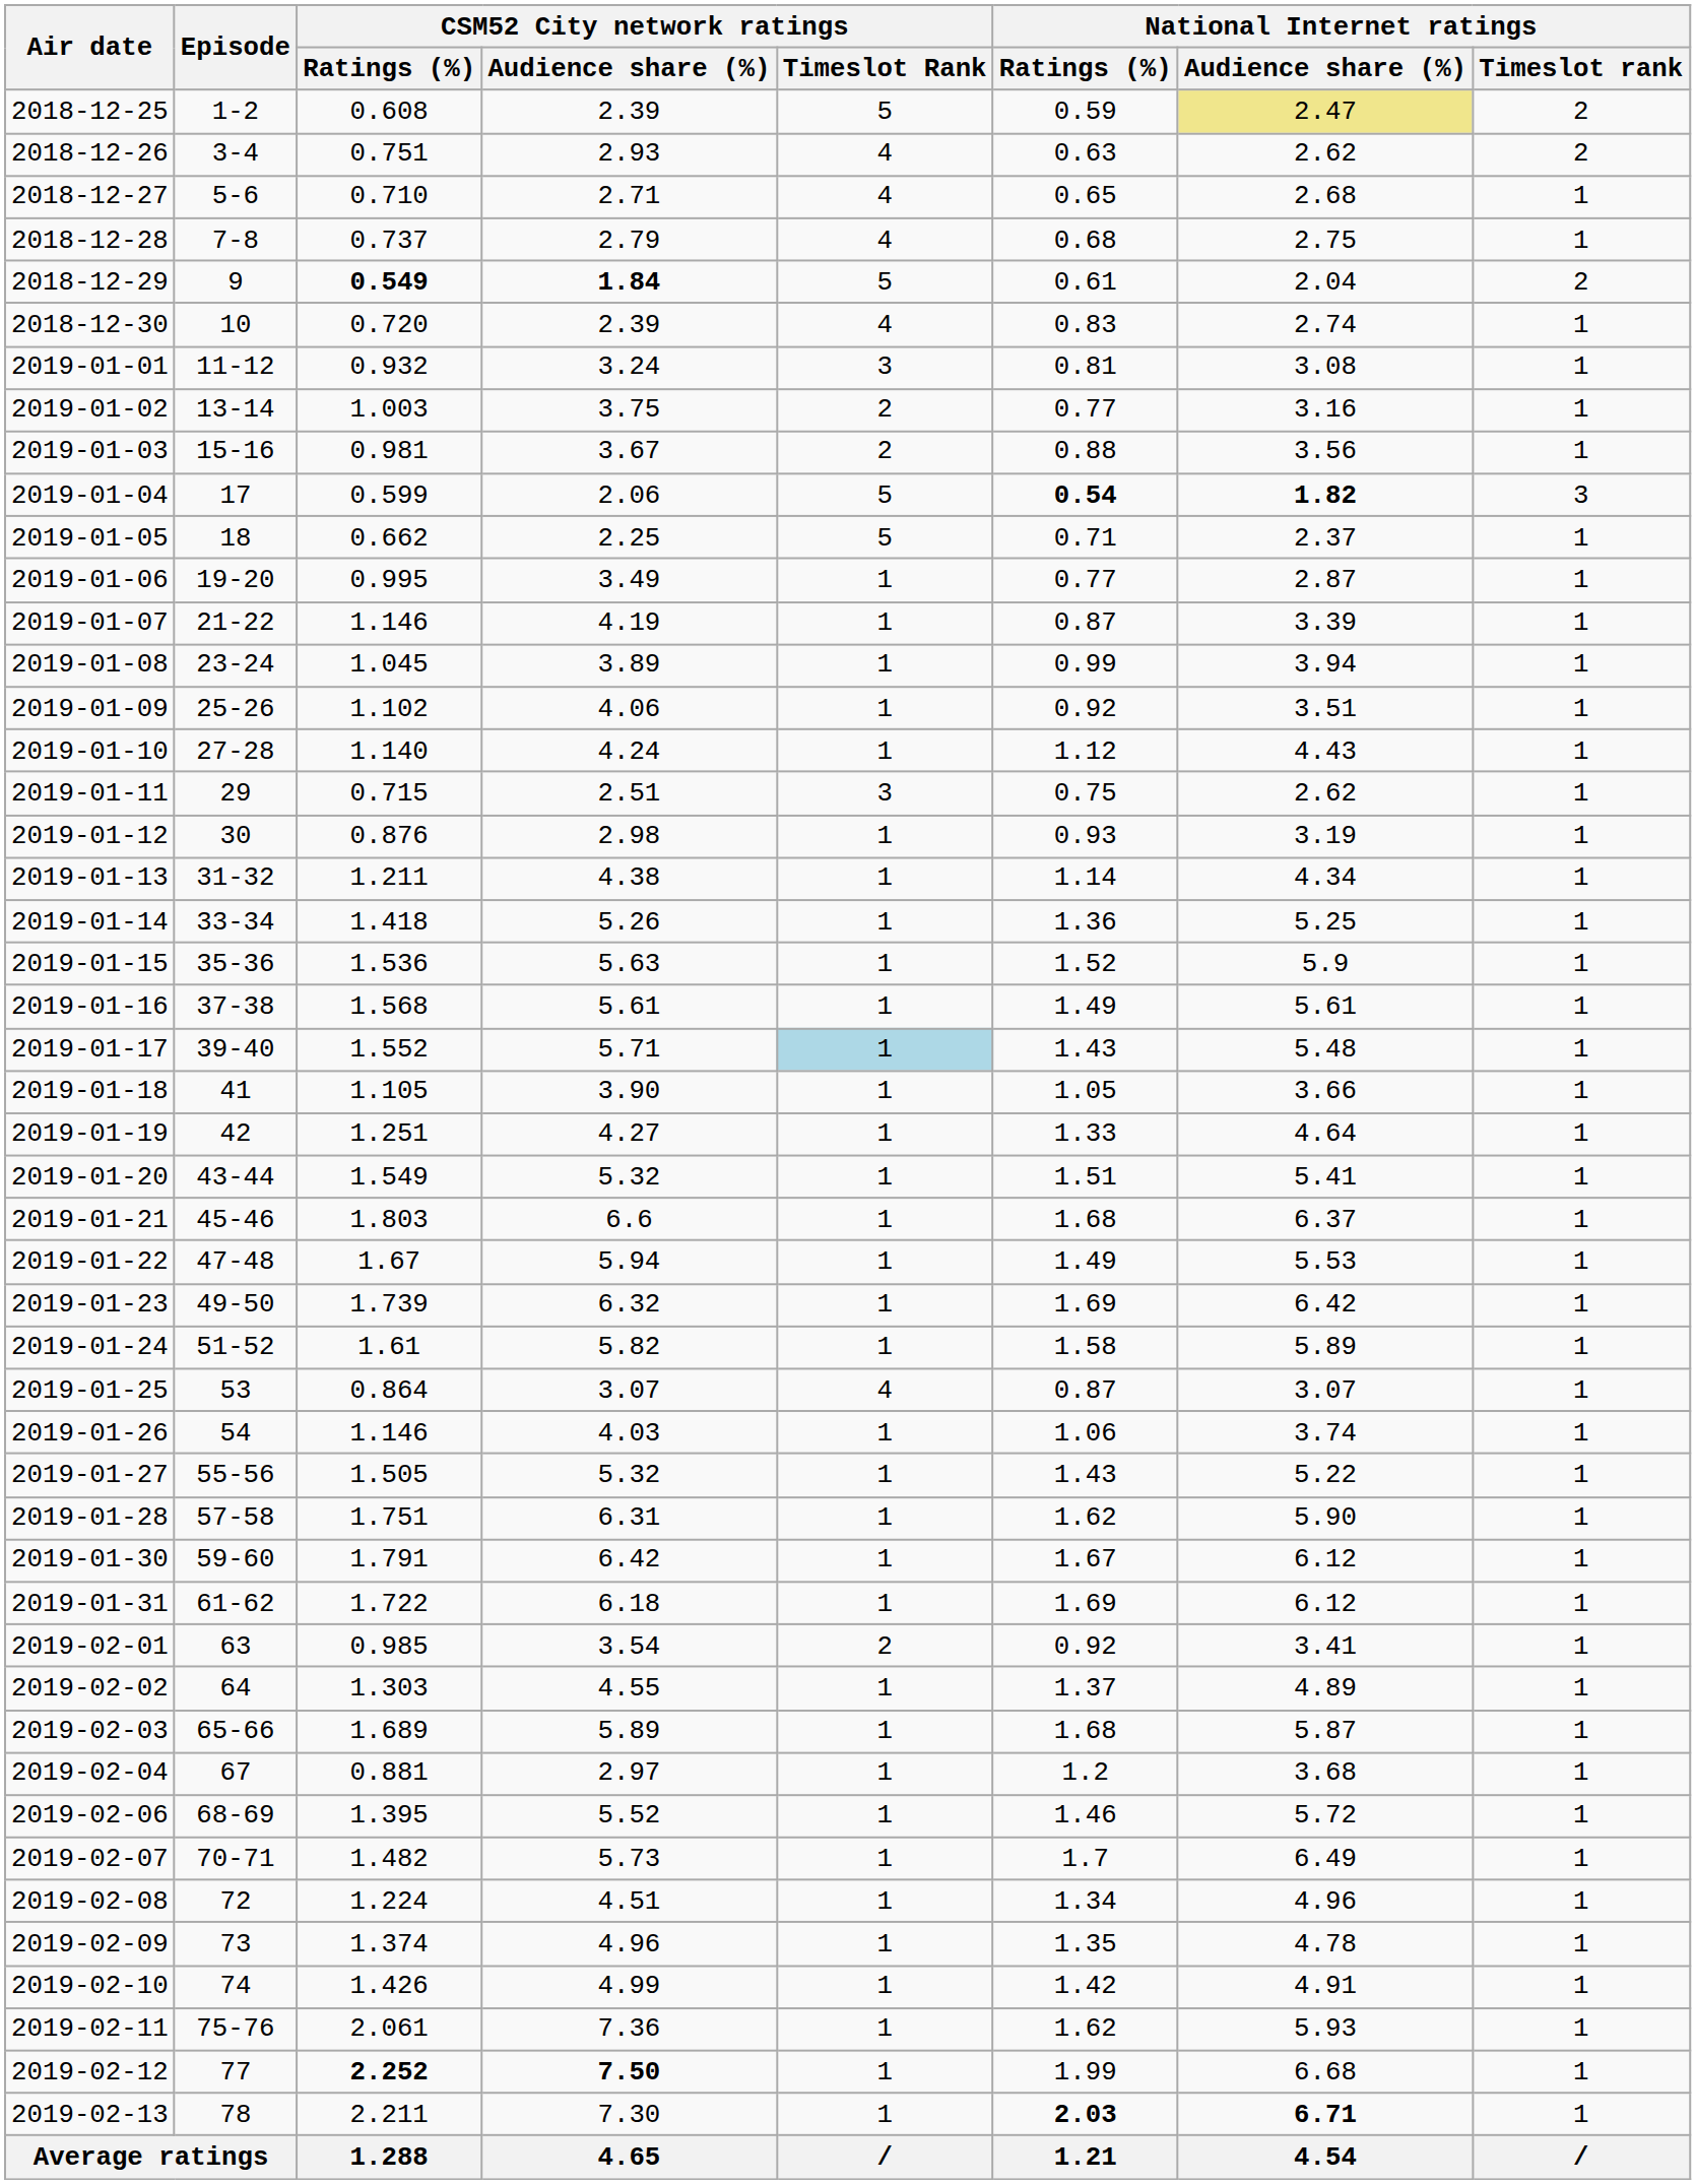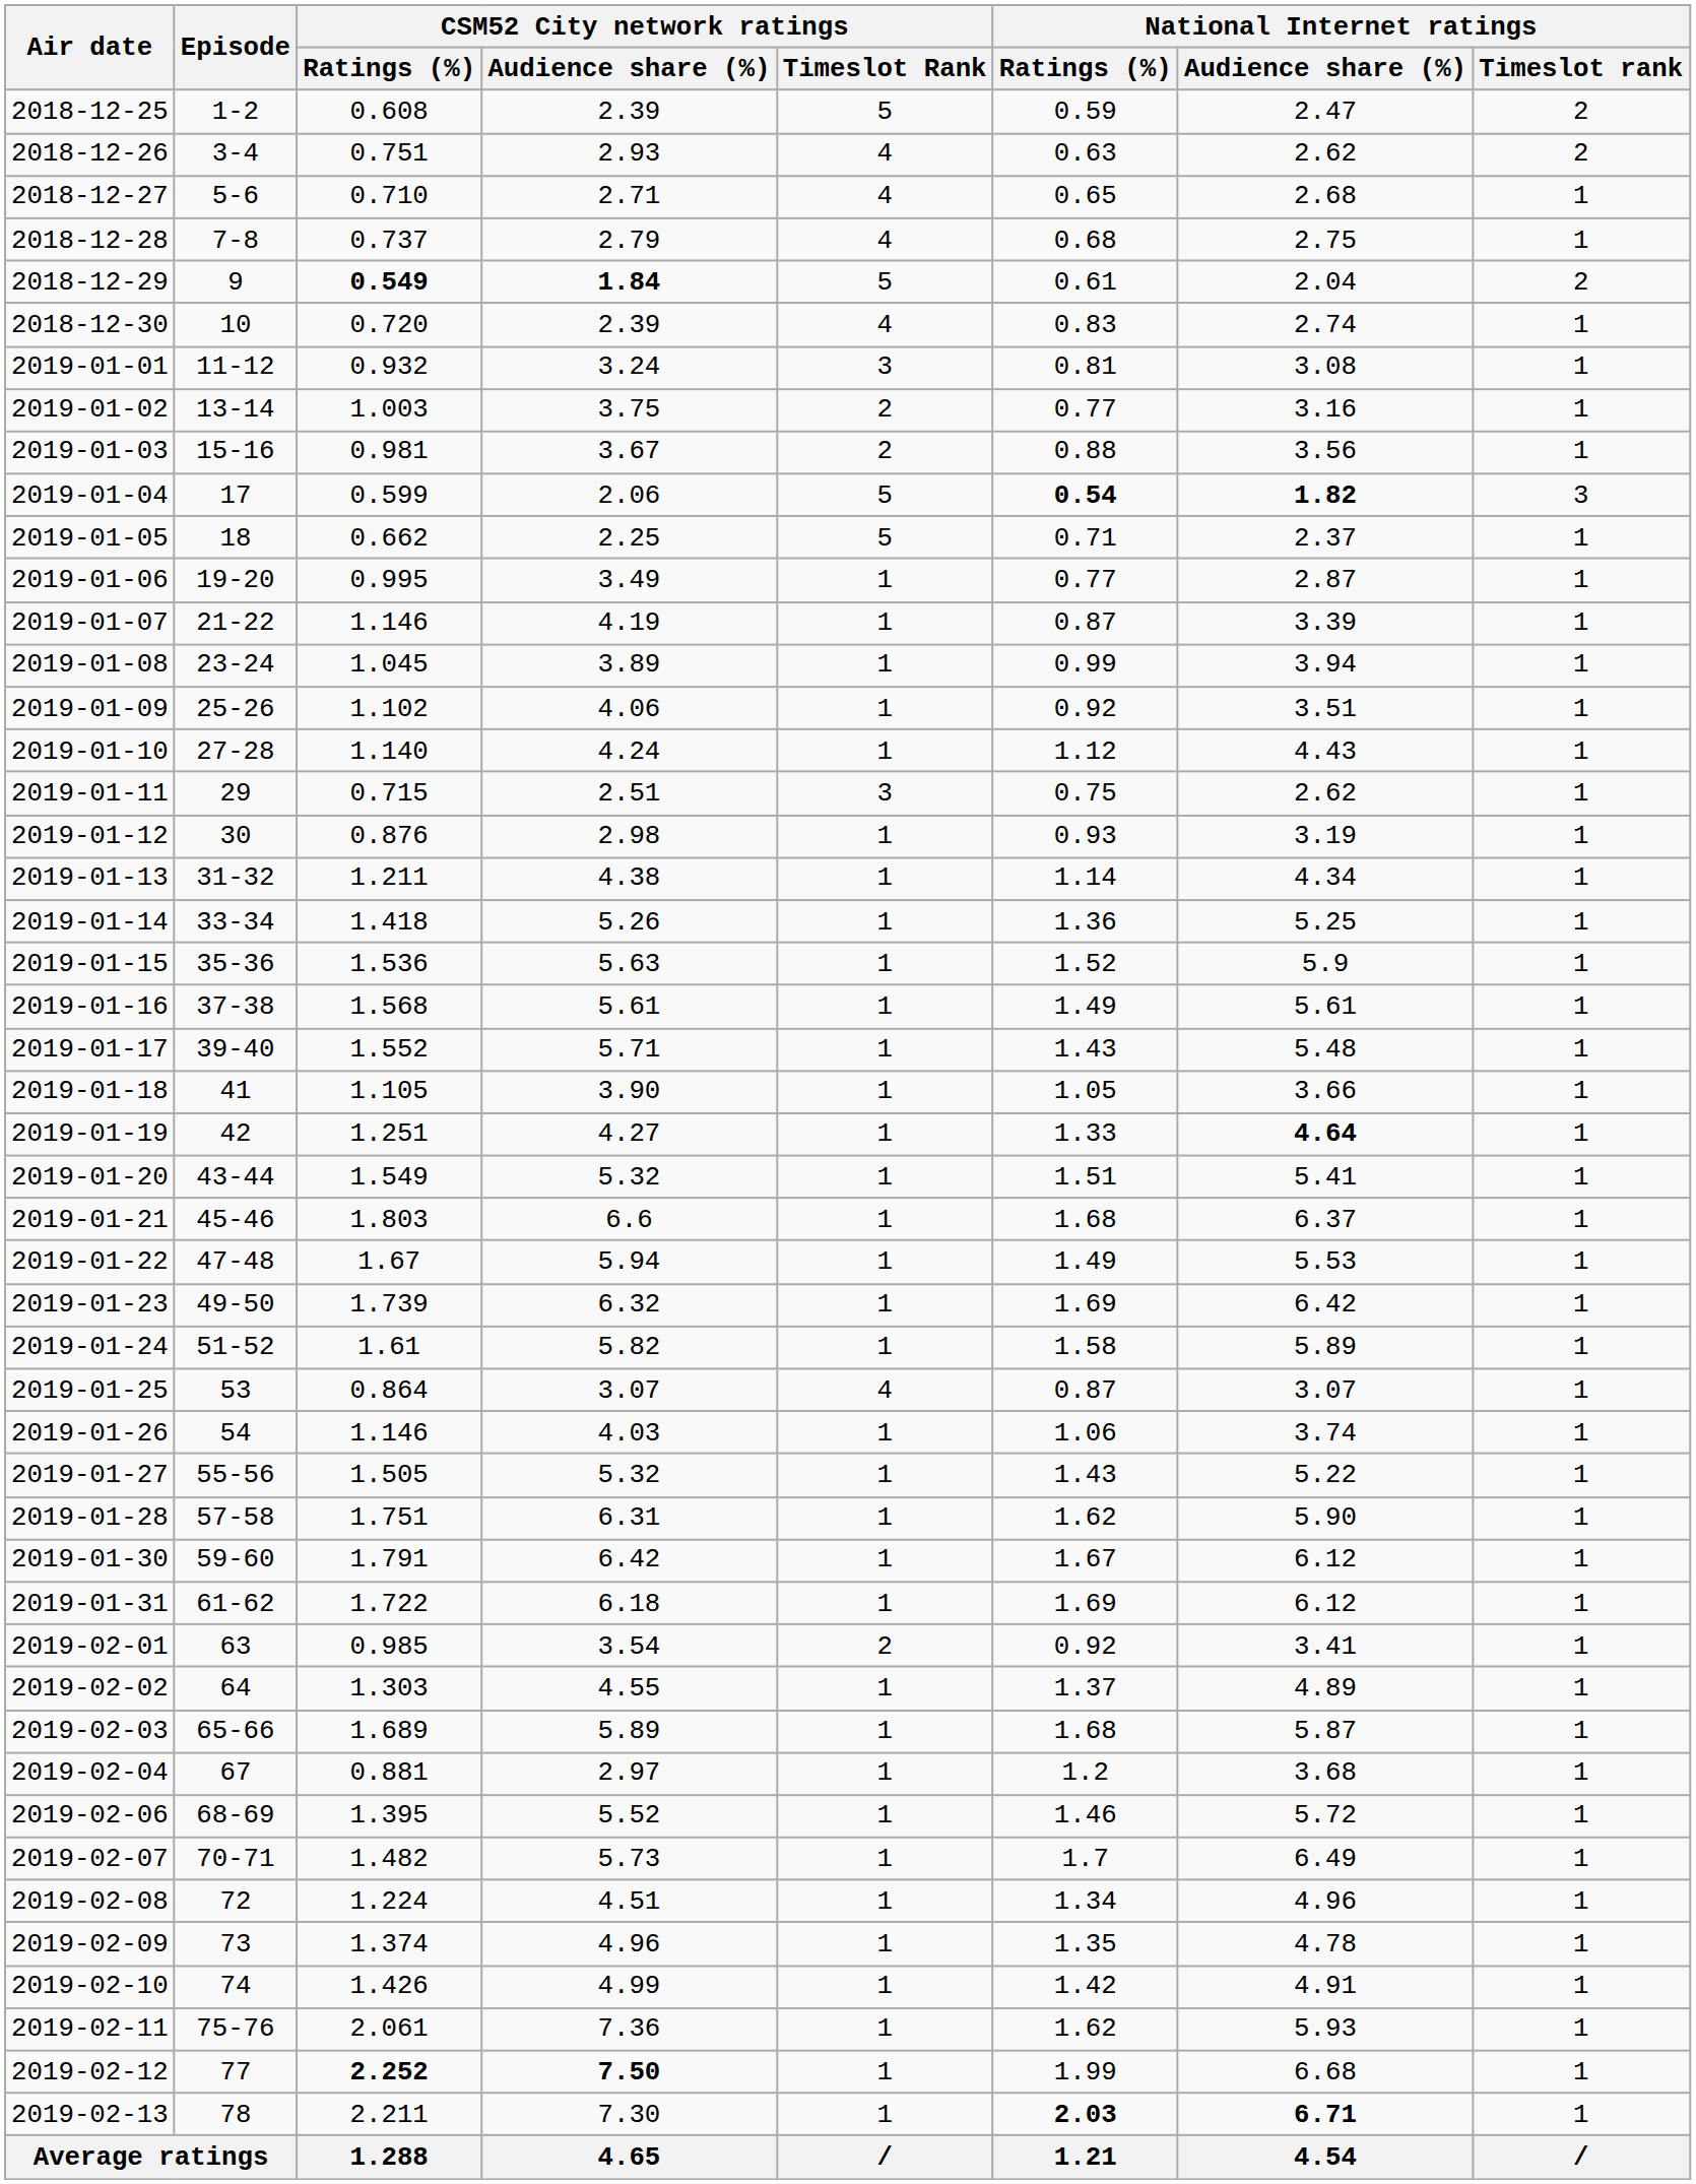2018-12-25 | National Internet ratings / Audience share (%): khaki background -> no background
2019-01-17 | CSM52 City network ratings / Timeslot Rank: lightblue background -> no background
2019-01-19 | National Internet ratings / Audience share (%): normal -> bold
